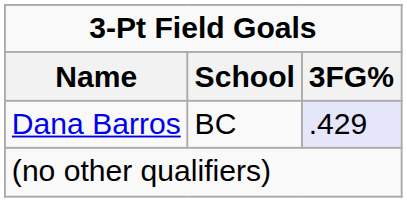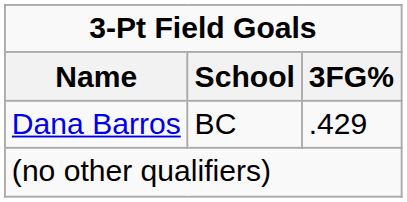Dana Barros | 3FG%: lavender background -> no background
